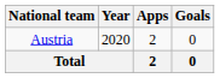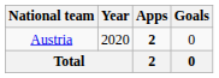Austria | Apps: normal -> bold
